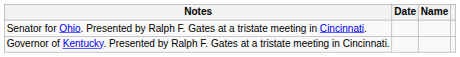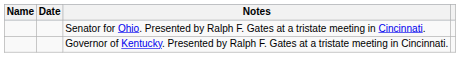columns swapped: Name <-> Notes
